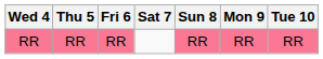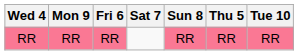columns swapped: Thu 5 <-> Mon 9
